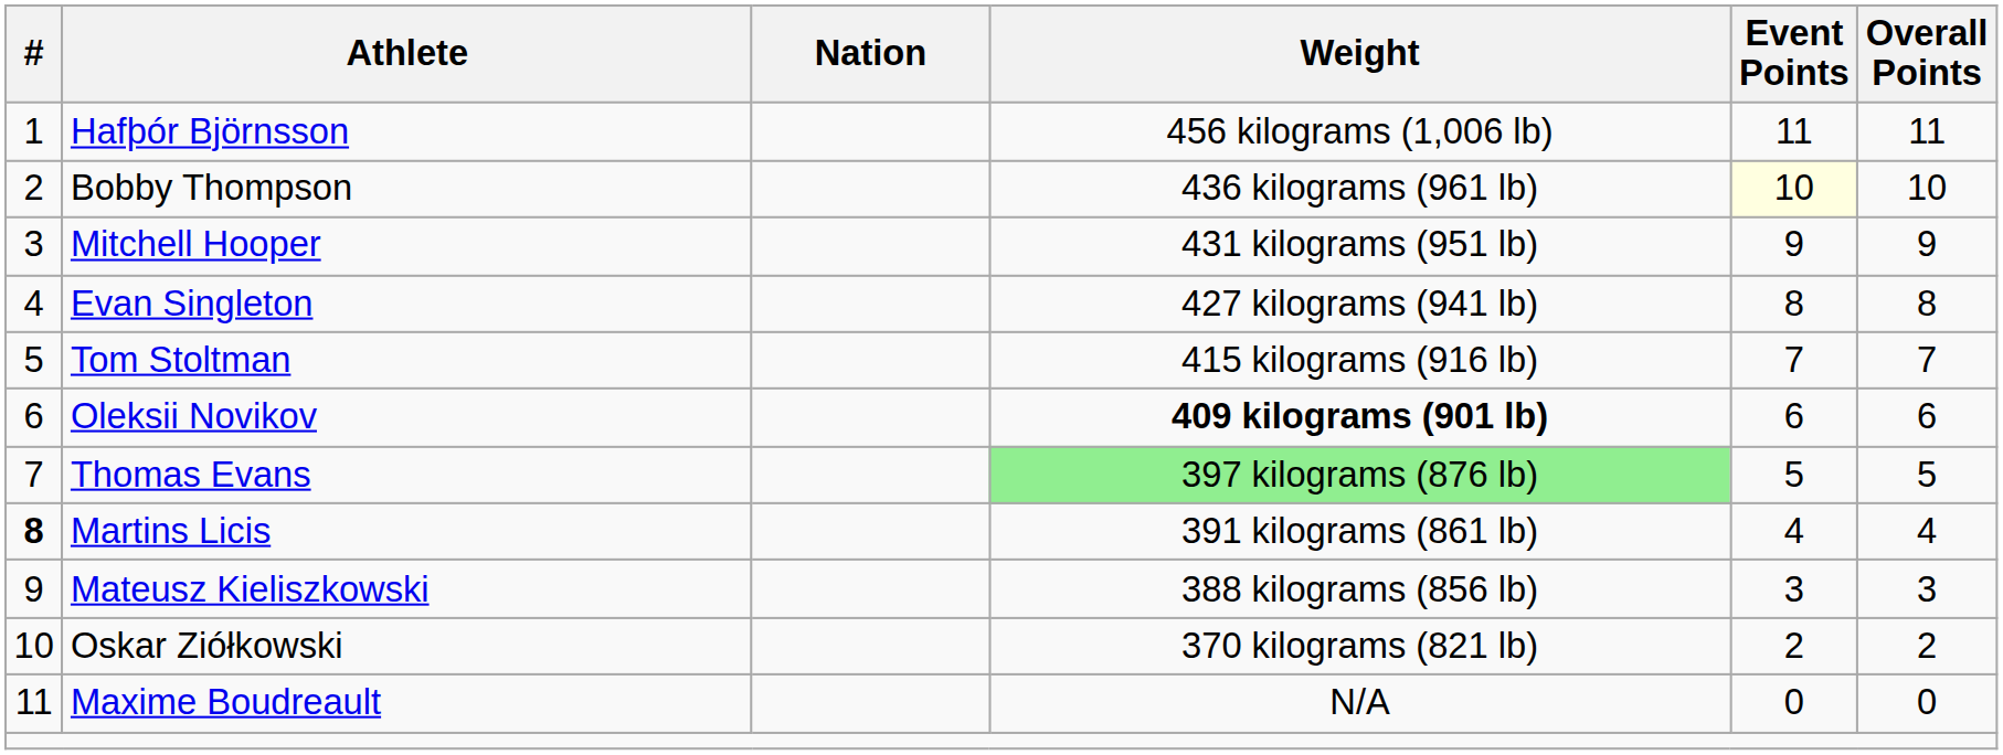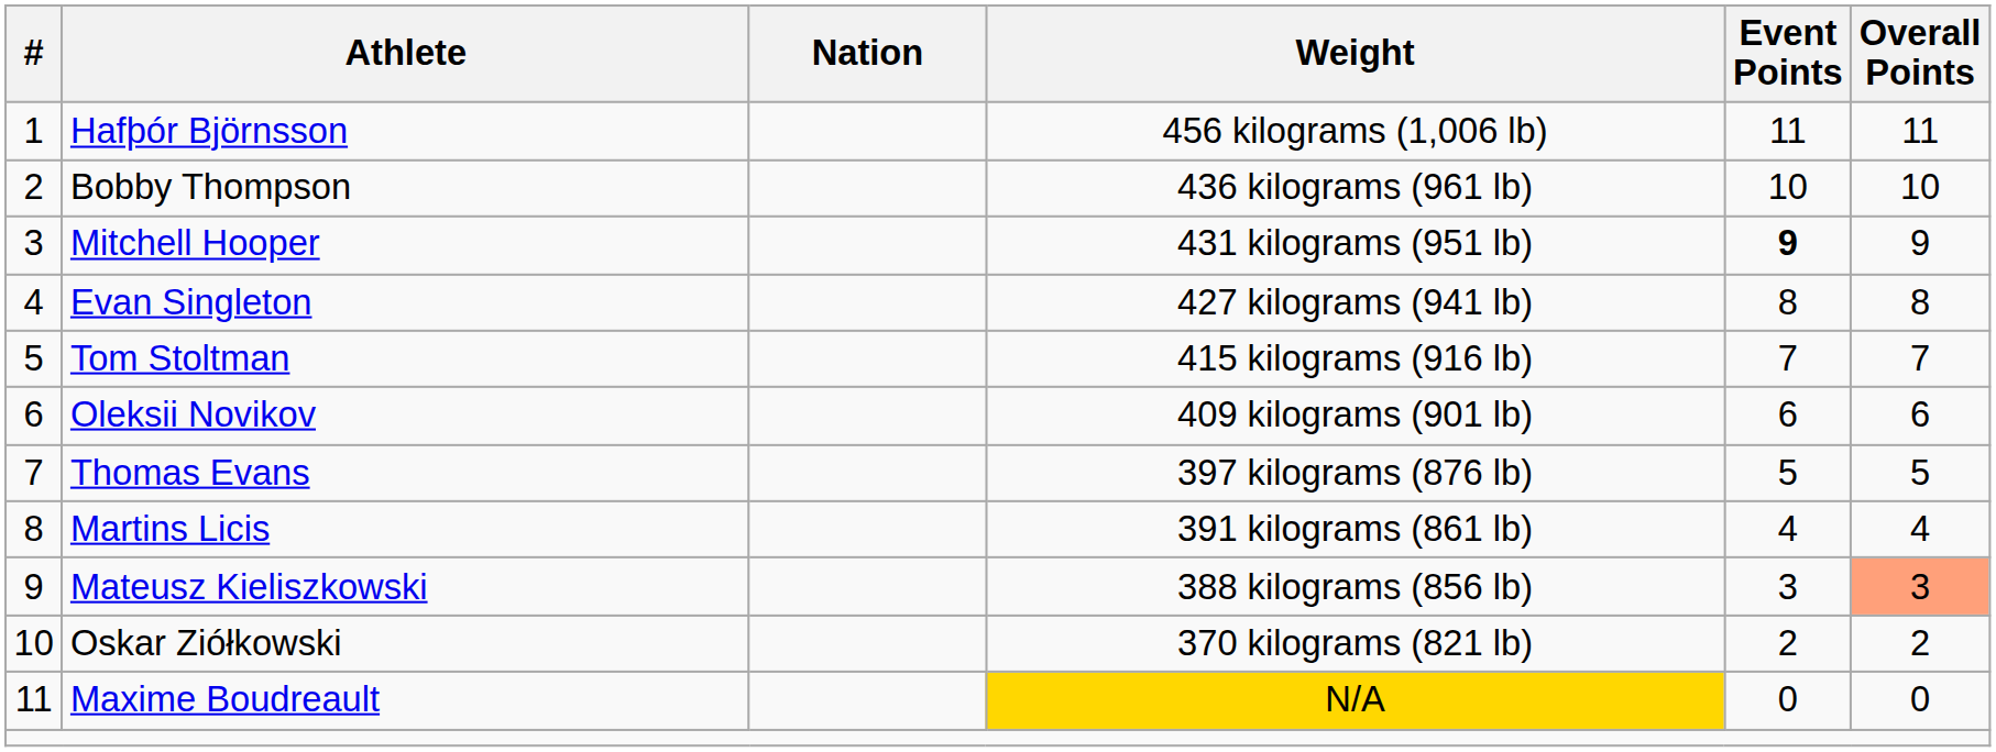Bobby Thompson | Event Points: lightyellow background -> no background
Mitchell Hooper | Event Points: normal -> bold
Oleksii Novikov | Weight: bold -> normal
Thomas Evans | Weight: lightgreen background -> no background
Martins Licis | #: bold -> normal
Mateusz Kieliszkowski | Overall Points: no background -> lightsalmon background
Maxime Boudreault | Weight: no background -> gold background
